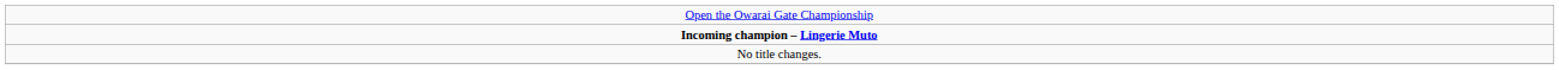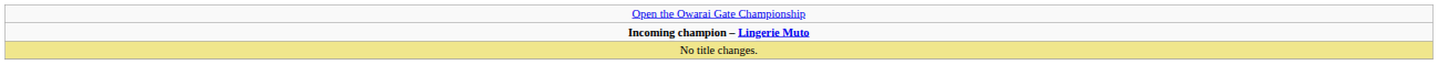No title changes. | column 1: no background -> khaki background
